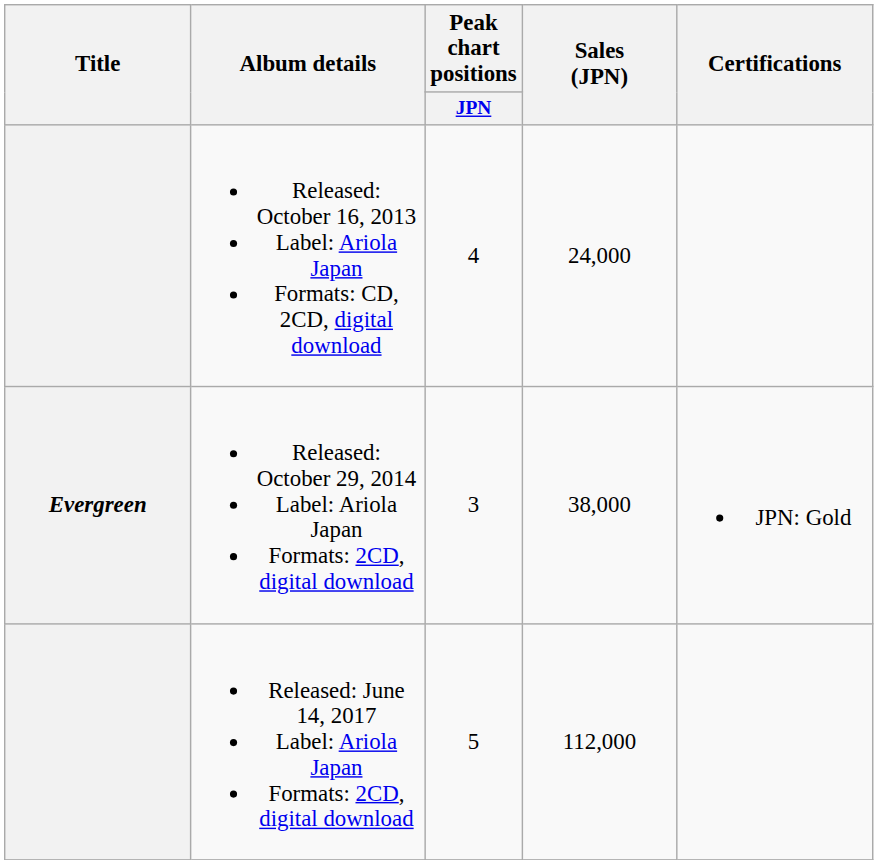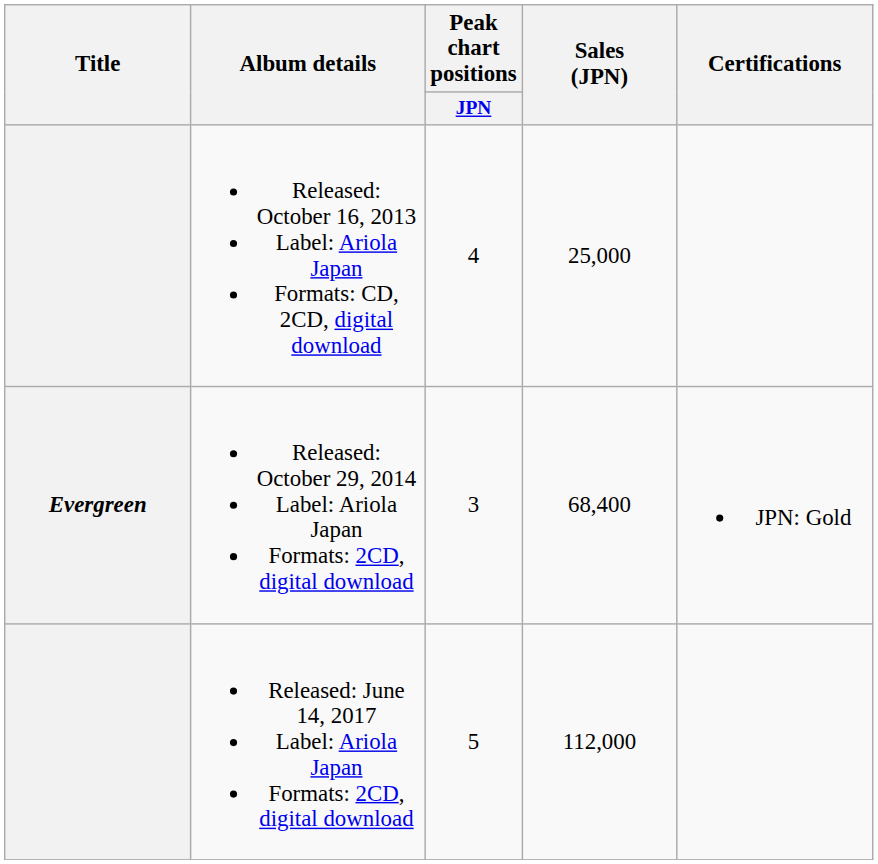row 3 | Sales (JPN): 24,000 -> 25,000
row 4 | Sales (JPN): 38,000 -> 68,400
